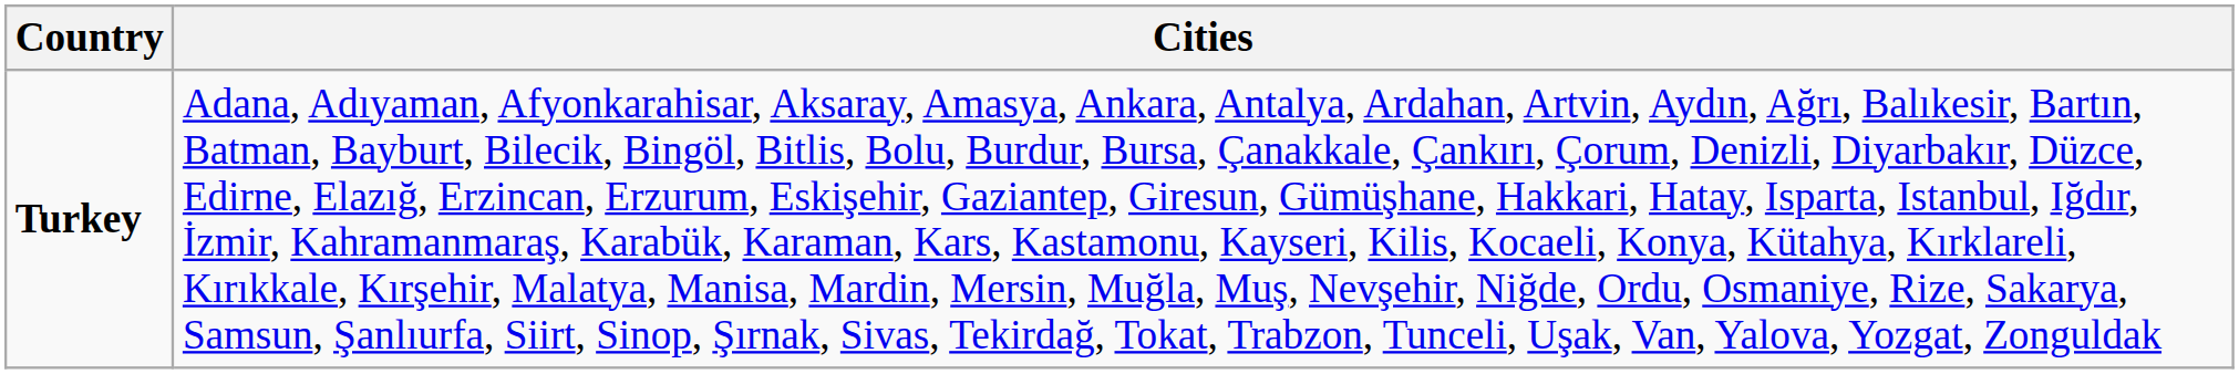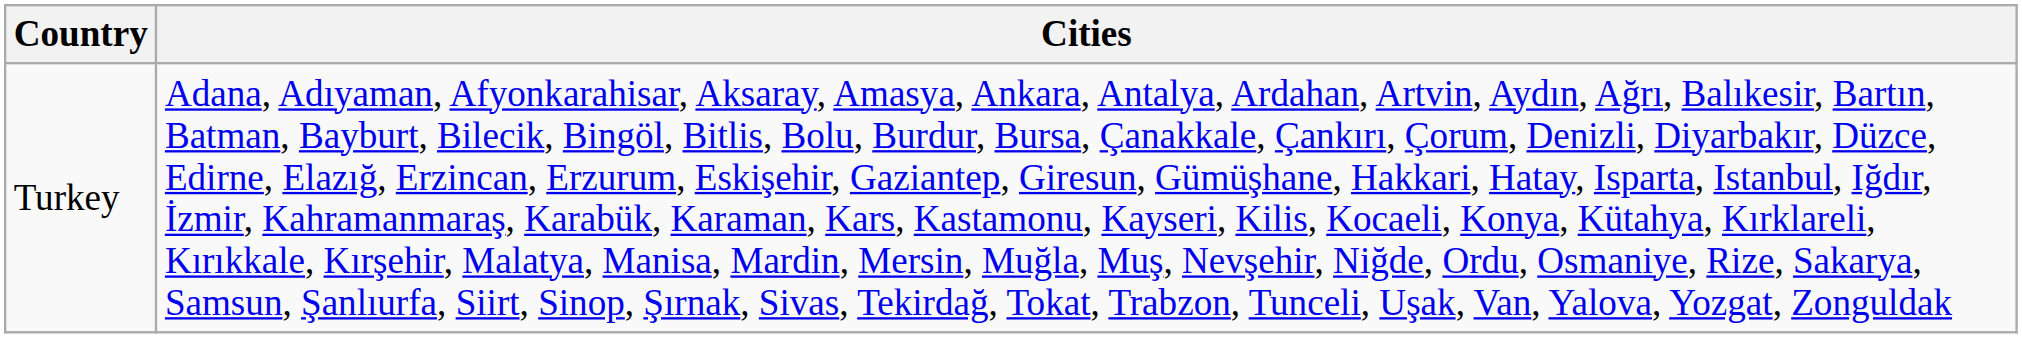Turkey | Country: bold -> normal
